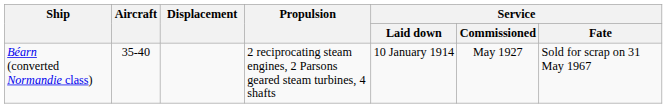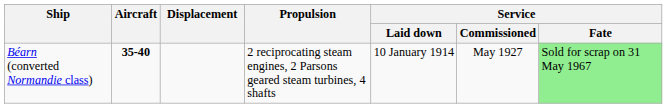Béarn (converted Normandie class) | Aircraft: normal -> bold
Béarn (converted Normandie class) | Service / Fate: no background -> lightgreen background
